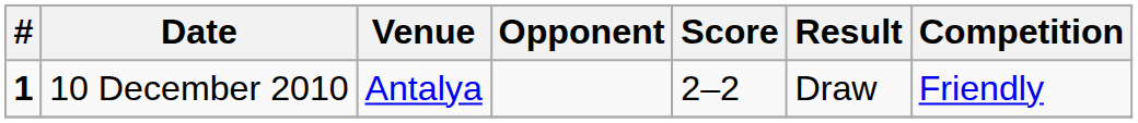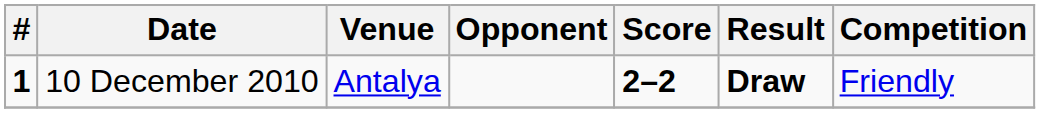10 December 2010 | Score: normal -> bold
10 December 2010 | Result: normal -> bold
